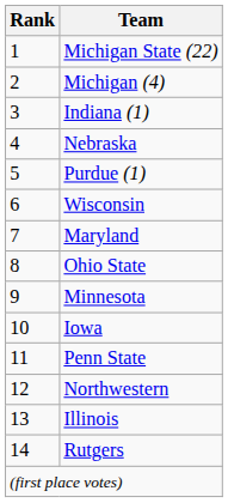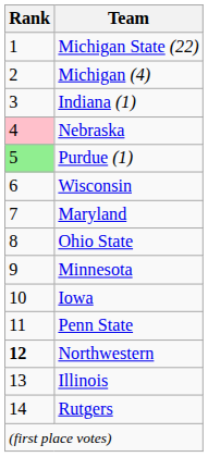Nebraska | Rank: no background -> pink background
Purdue (1) | Rank: no background -> lightgreen background
Northwestern | Rank: normal -> bold
